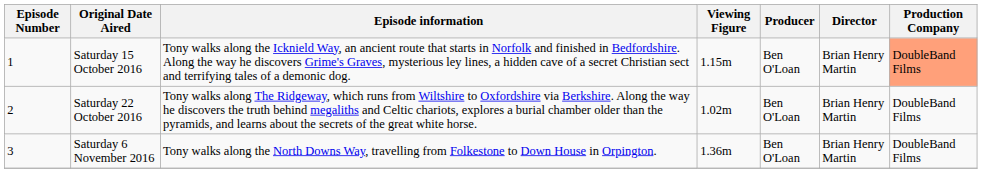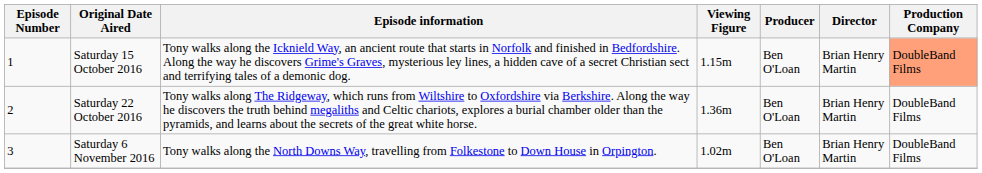Saturday 22 October 2016 | Viewing Figure: 1.02m -> 1.36m
Saturday 6 November 2016 | Viewing Figure: 1.36m -> 1.02m
